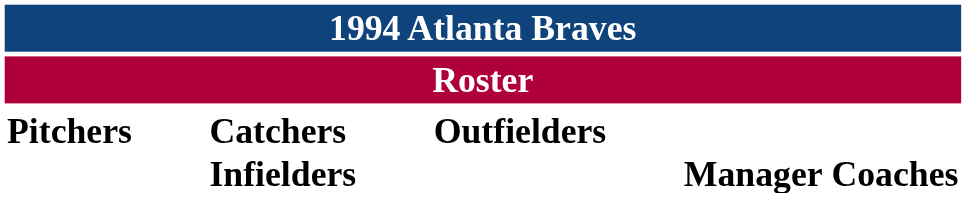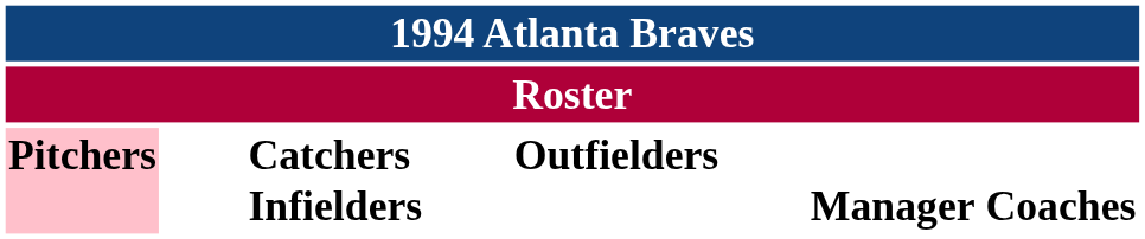Pitchers | column 1: no background -> pink background
